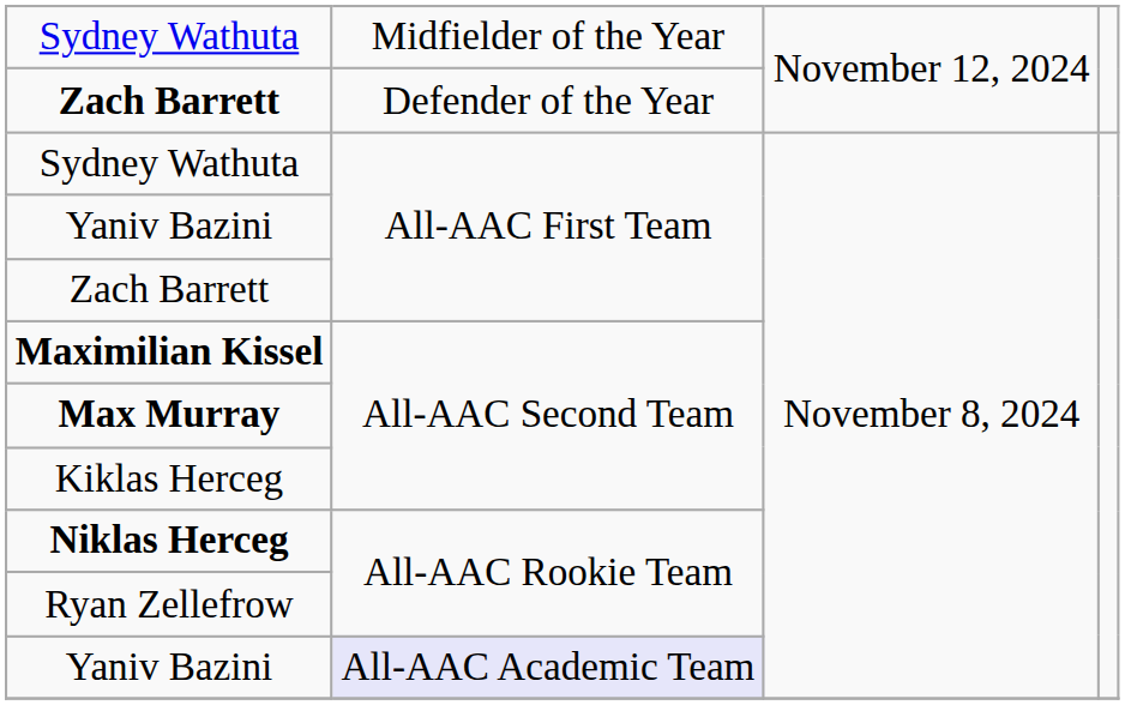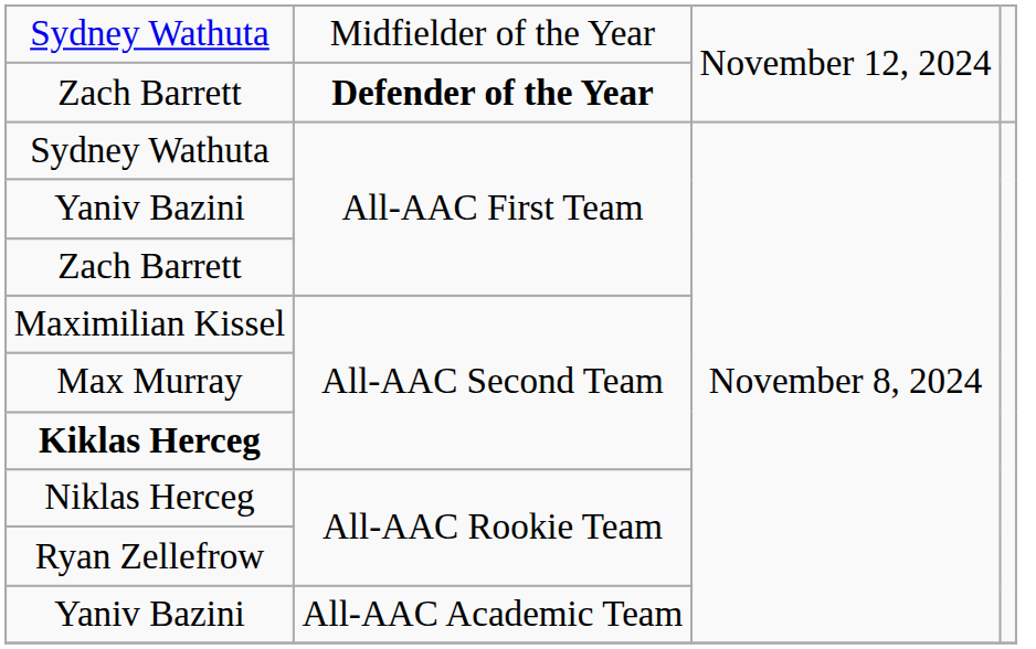Zach Barrett / Defender of the Year | column 1: bold -> normal
Zach Barrett / Defender of the Year | column 2: normal -> bold
Maximilian Kissel | column 1: bold -> normal
Max Murray | column 1: bold -> normal
Kiklas Herceg | column 1: normal -> bold
Niklas Herceg | column 1: bold -> normal
Yaniv Bazini / All-AAC Academic Team | column 2: lavender background -> no background
